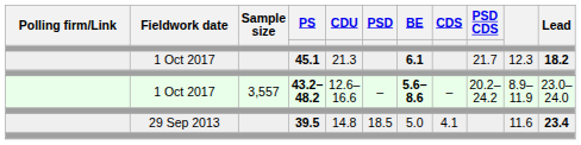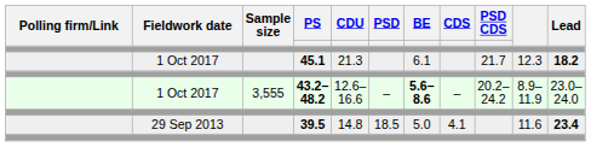45.1 | BE: bold -> normal
43.2– 48.2 | Sample size: 3,557 -> 3,555
